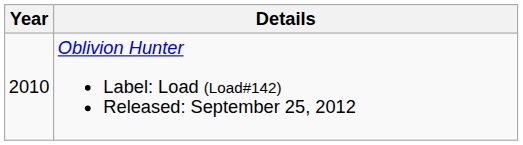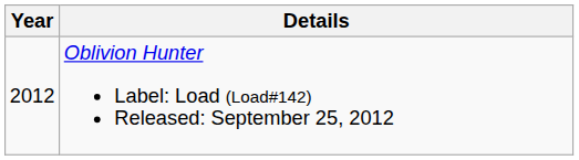row 2 | Year: 2010 -> 2012
